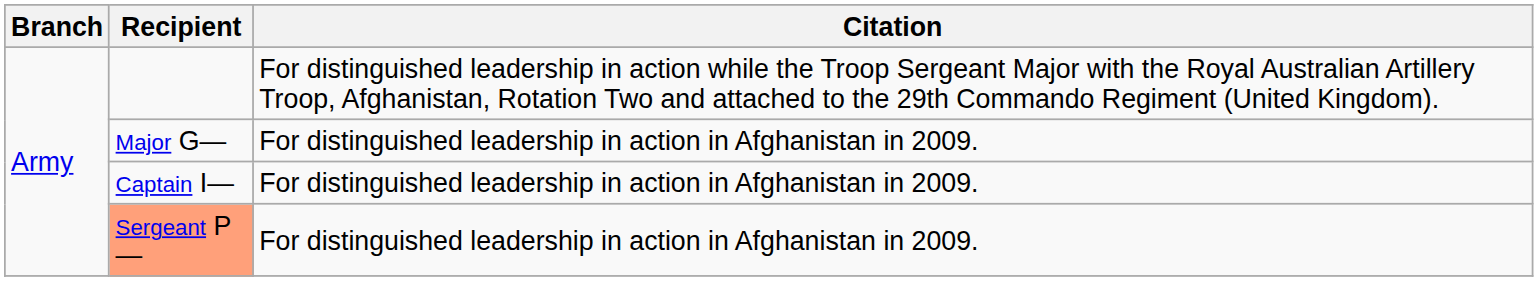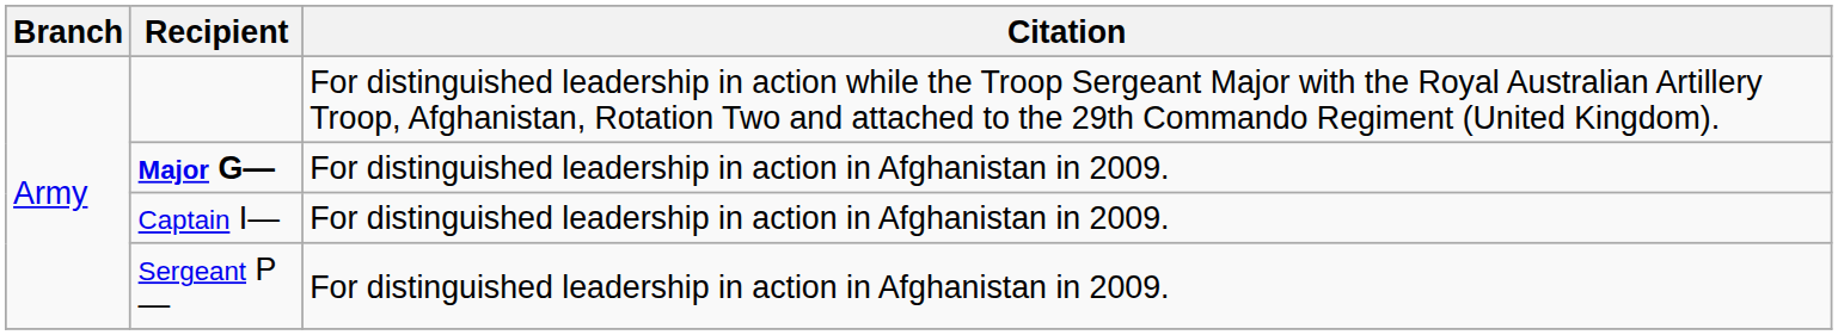Major G— | Recipient: normal -> bold
Sergeant P— | Recipient: lightsalmon background -> no background
